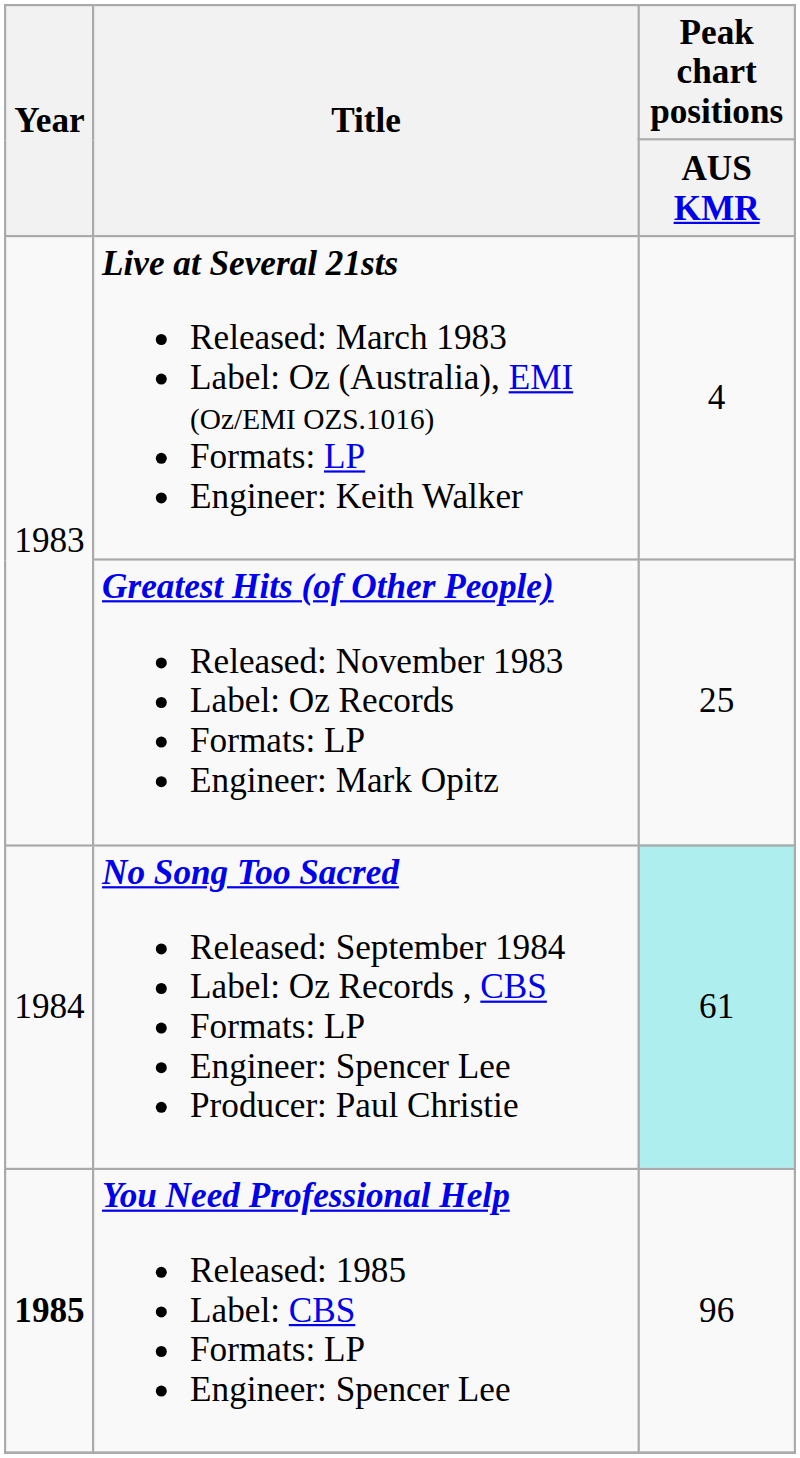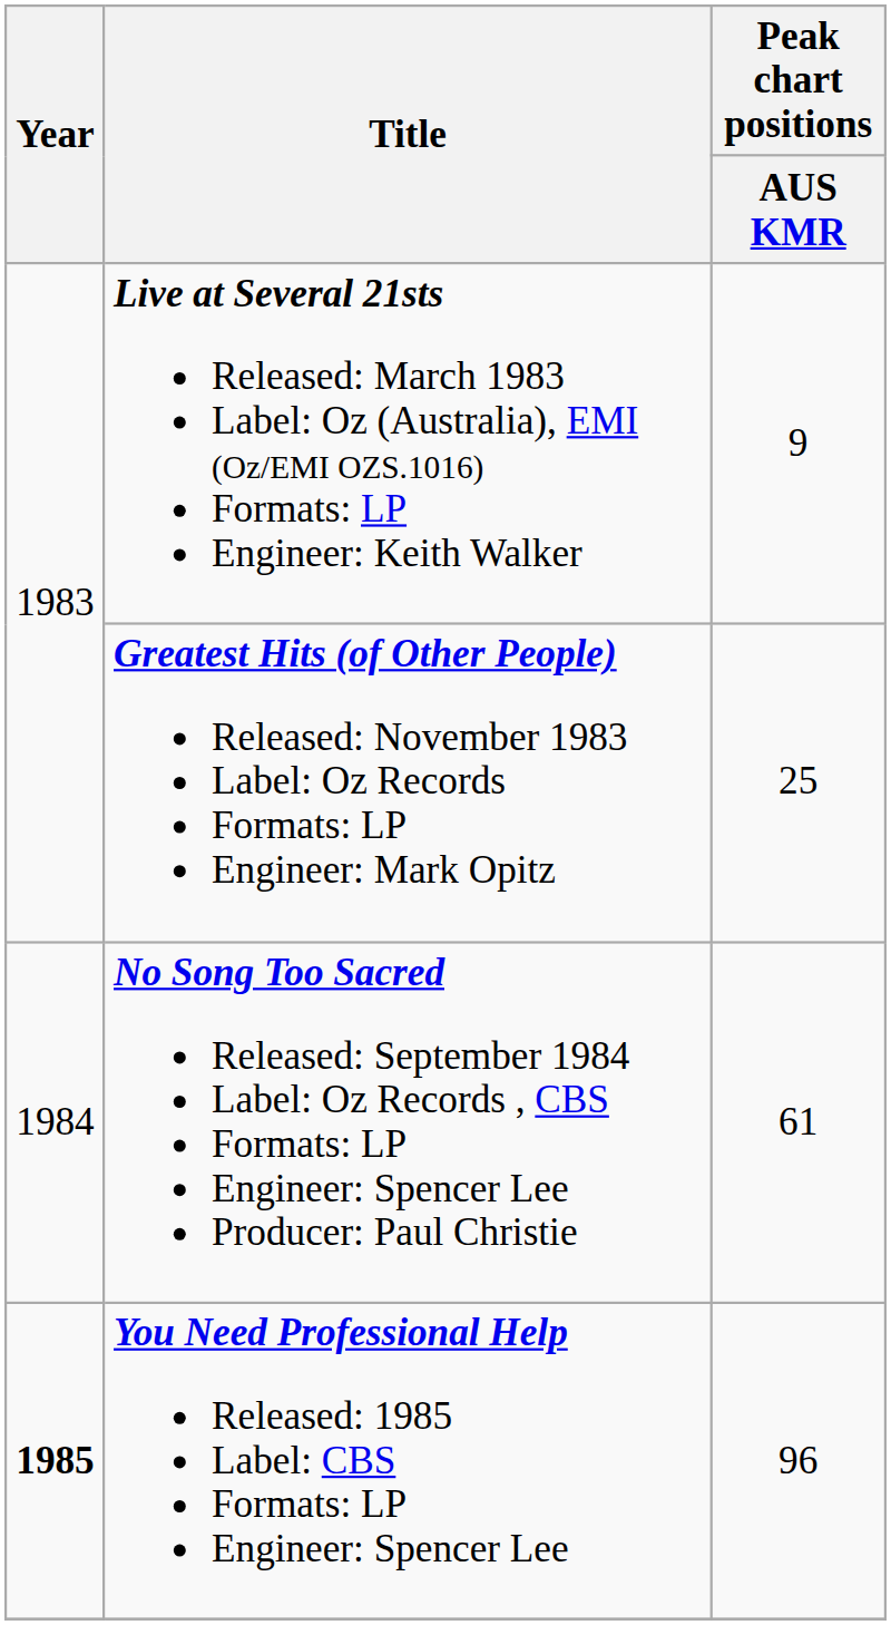row 3 | Peak chart positions / AUS KMR: 4 -> 9
row 5 | Peak chart positions / AUS KMR: paleturquoise background -> no background
